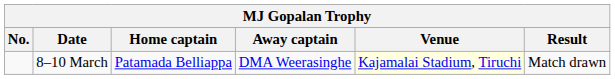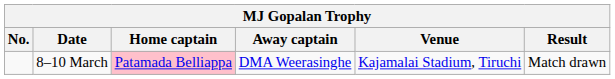8–10 March | Home captain: no background -> pink background
8–10 March | Venue: lightyellow background -> no background
